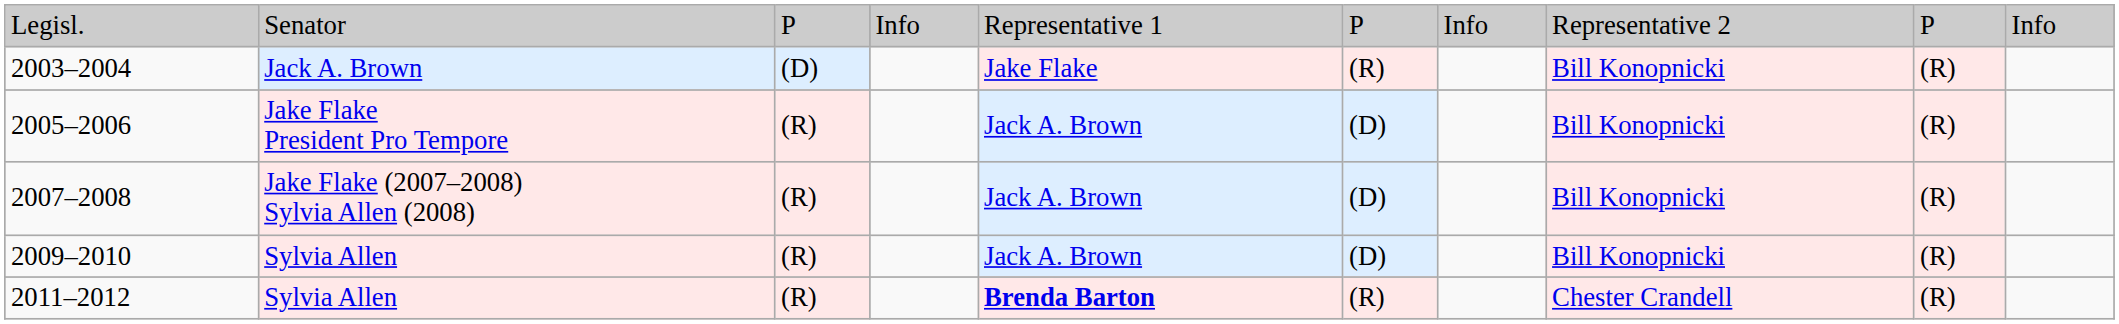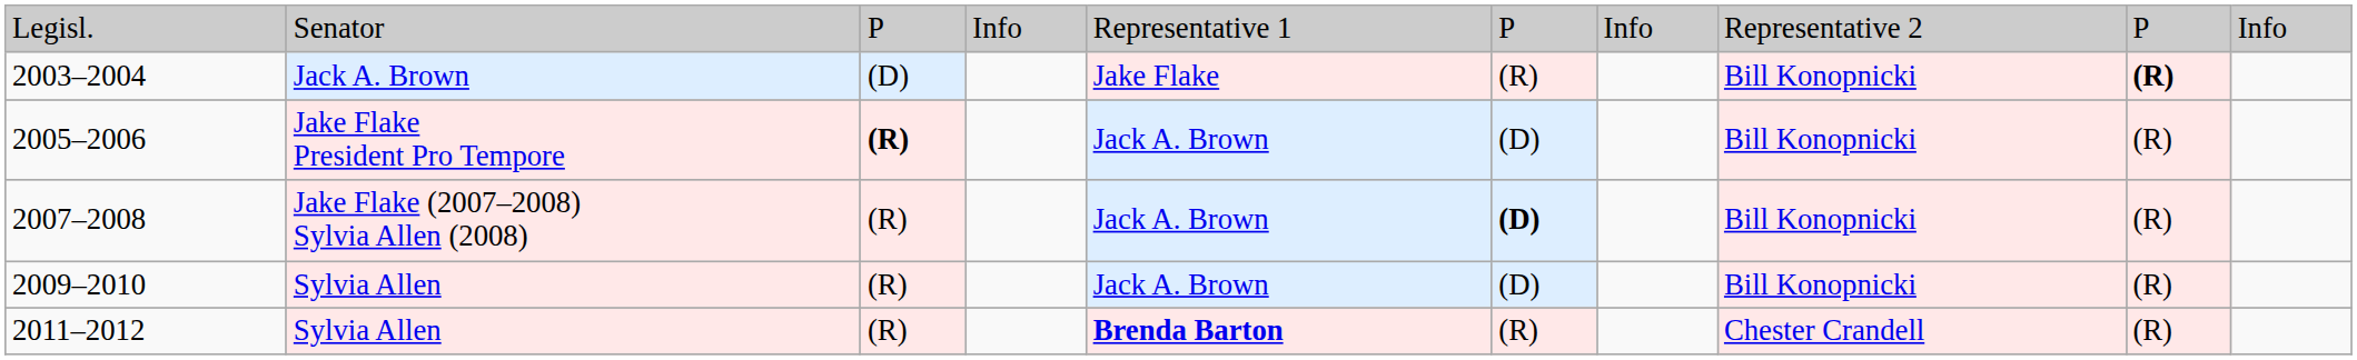2003–2004 | column 9: normal -> bold
2005–2006 | column 3: normal -> bold
2007–2008 | column 6: normal -> bold
